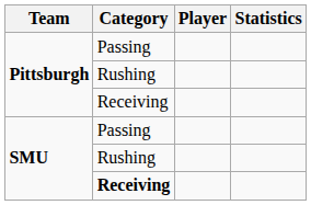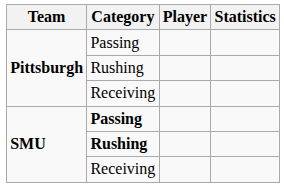SMU / Passing | Category: normal -> bold
SMU / Rushing | Category: normal -> bold
SMU / Receiving | Category: bold -> normal
